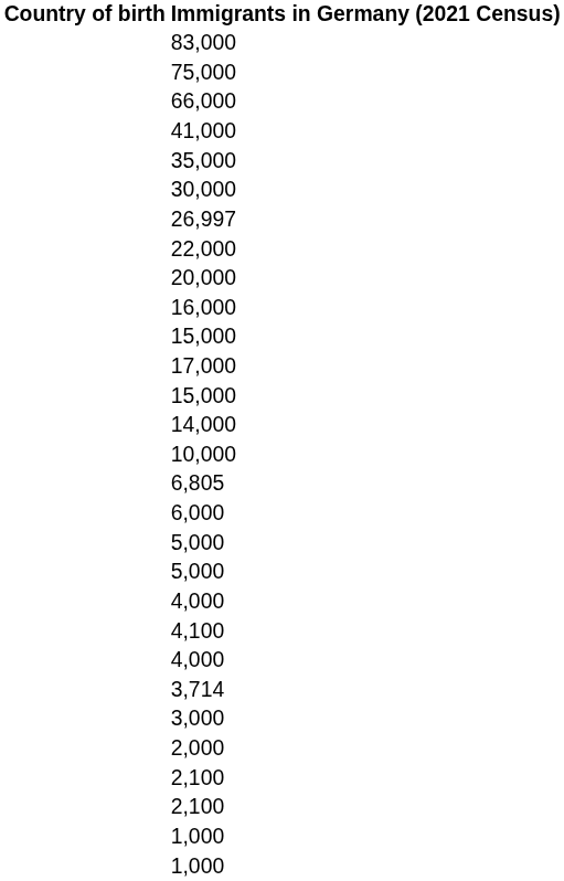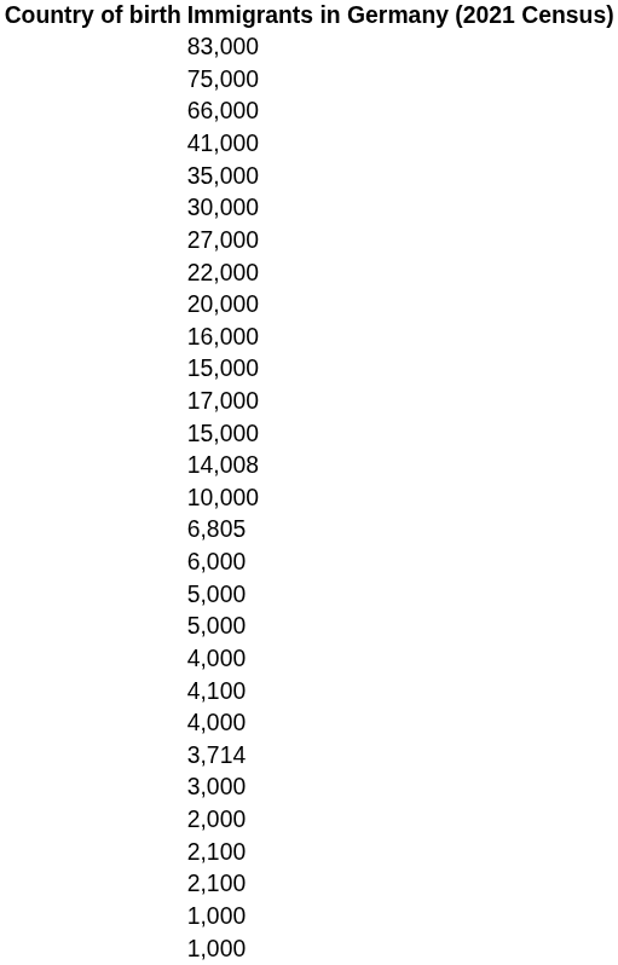row 8 | Immigrants in Germany (2021 Census): 26,997 -> 27,000
row 15 | Immigrants in Germany (2021 Census): 14,000 -> 14,008
